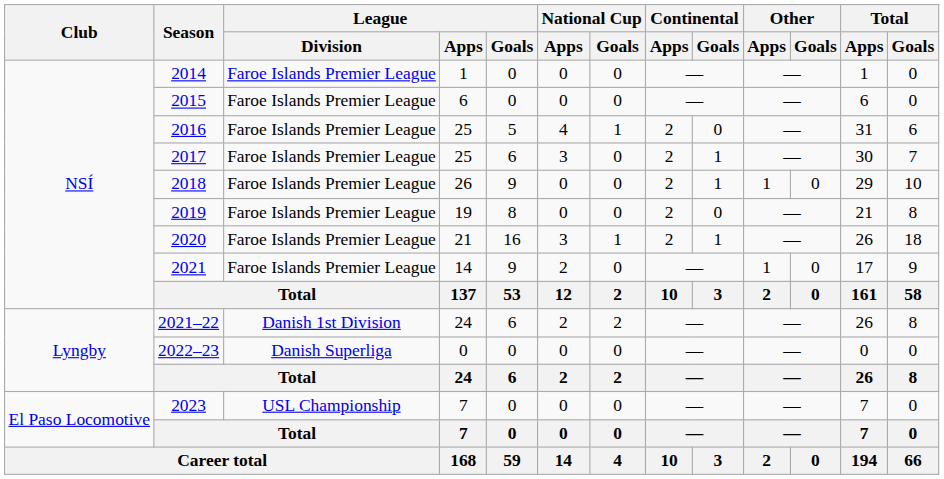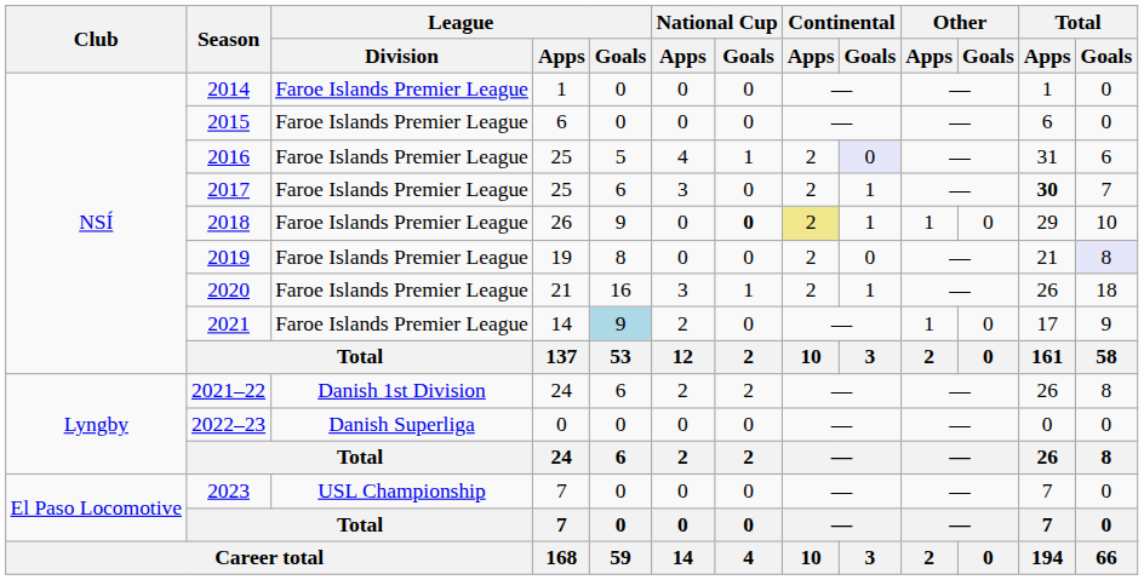2016 | Continental / Goals: no background -> lavender background
2017 | Total / Apps: normal -> bold
2018 | National Cup / Goals: normal -> bold
2018 | Continental / Apps: no background -> khaki background
2019 | Total / Goals: no background -> lavender background
2021 | League / Goals: no background -> lightblue background
